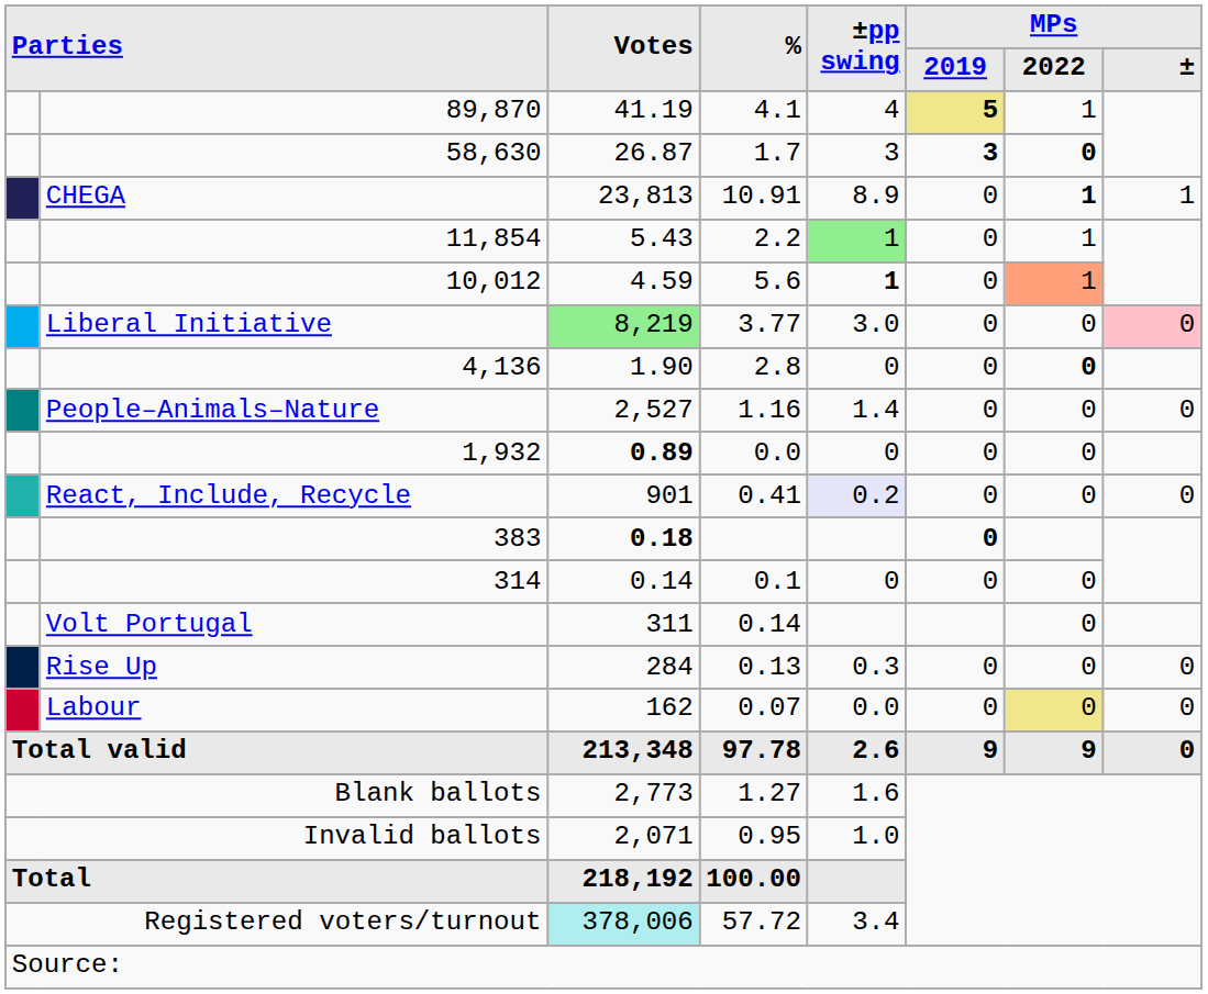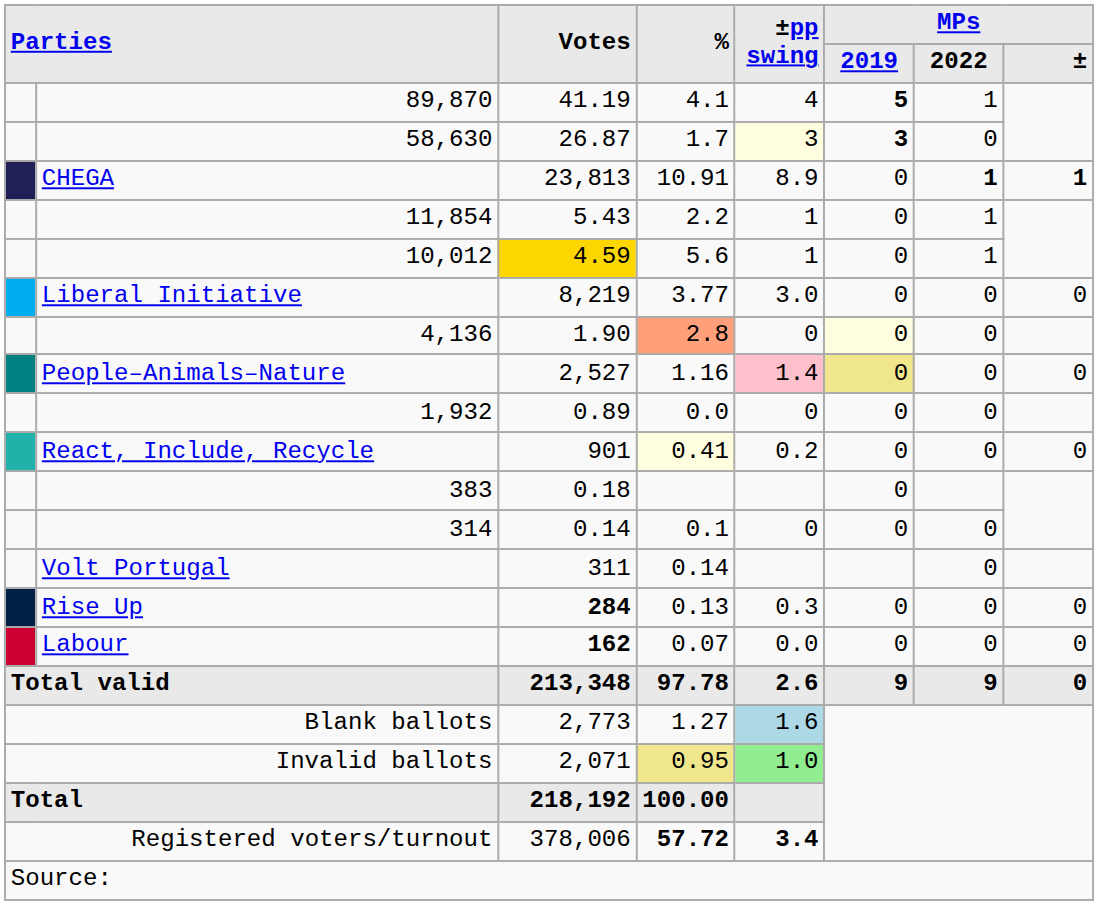89,870 | MPs / 2019: khaki background -> no background
58,630 | ±pp swing: no background -> lightyellow background
58,630 | MPs / 2022: bold -> normal
CHEGA | MPs / ±: normal -> bold
11,854 | ±pp swing: lightgreen background -> no background
10,012 | Votes: no background -> gold background
10,012 | ±pp swing: bold -> normal
10,012 | MPs / 2022: lightsalmon background -> no background
Liberal Initiative | Votes: lightgreen background -> no background
Liberal Initiative | MPs / ±: pink background -> no background
4,136 | %: no background -> lightsalmon background
4,136 | MPs / 2019: no background -> lightyellow background
4,136 | MPs / 2022: bold -> normal
People–Animals–Nature | ±pp swing: no background -> pink background
People–Animals–Nature | MPs / 2019: no background -> khaki background
1,932 | Votes: bold -> normal
React, Include, Recycle | %: no background -> lightyellow background
React, Include, Recycle | ±pp swing: lavender background -> no background
383 | Votes: bold -> normal
383 | MPs / 2019: bold -> normal
Rise Up | Votes: normal -> bold
Labour | Votes: normal -> bold
Labour | MPs / 2022: khaki background -> no background
Blank ballots | ±pp swing: no background -> lightblue background
Invalid ballots | %: no background -> khaki background
Invalid ballots | ±pp swing: no background -> lightgreen background
Registered voters/turnout | Votes: paleturquoise background -> no background
Registered voters/turnout | %: normal -> bold
Registered voters/turnout | ±pp swing: normal -> bold
